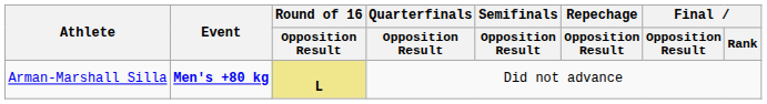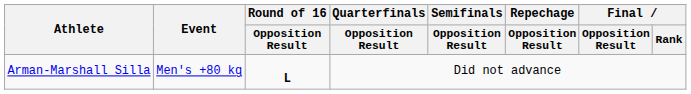Arman-Marshall Silla | Event: bold -> normal
Arman-Marshall Silla | Round of 16 / Opposition Result: khaki background -> no background
